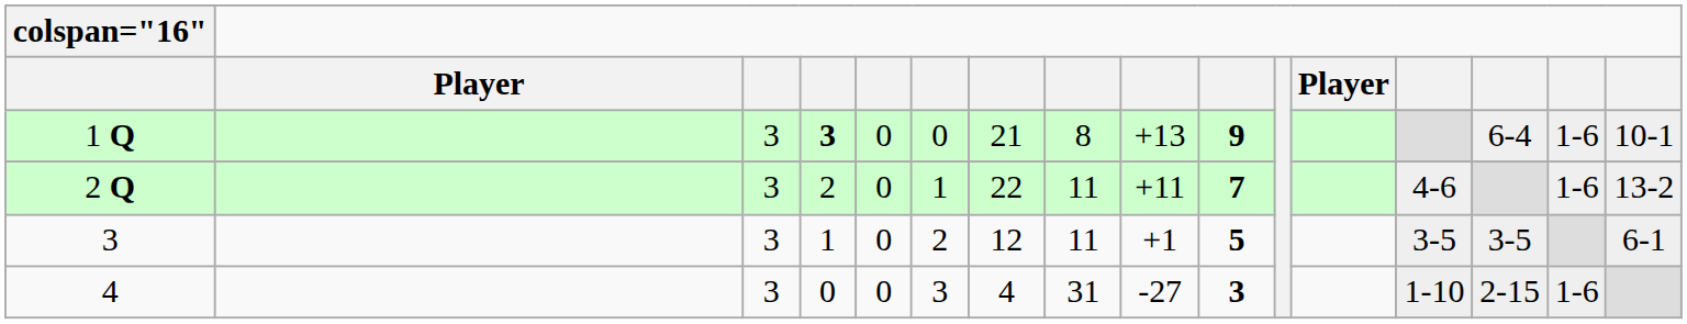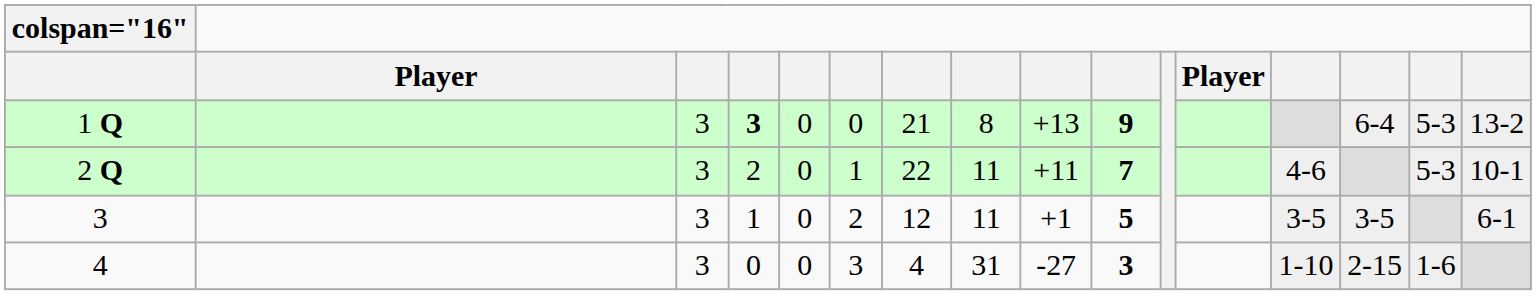1 Q | column 15: 1-6 -> 5-3
1 Q | column 16: 10-1 -> 13-2
2 Q | column 15: 1-6 -> 5-3
2 Q | column 16: 13-2 -> 10-1
